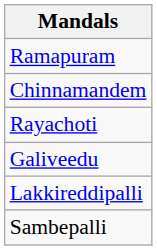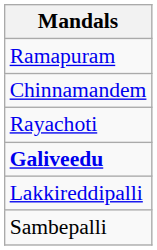row 5 | column 1: normal -> bold
